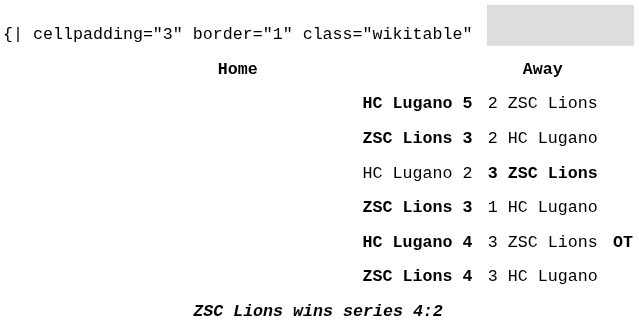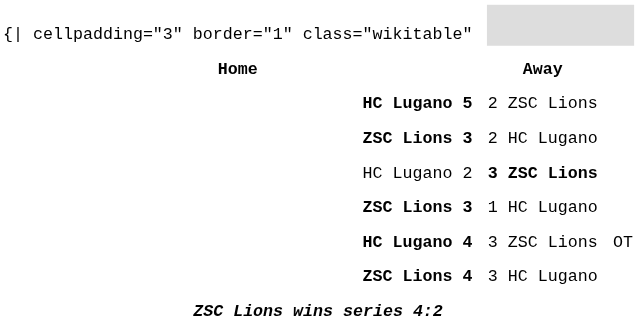HC Lugano 4 | column 3: bold -> normal
